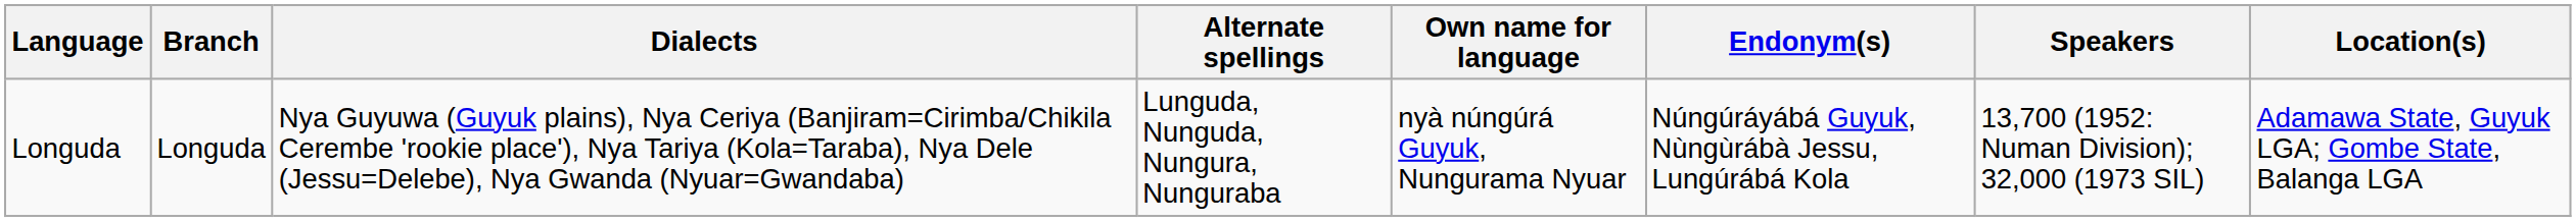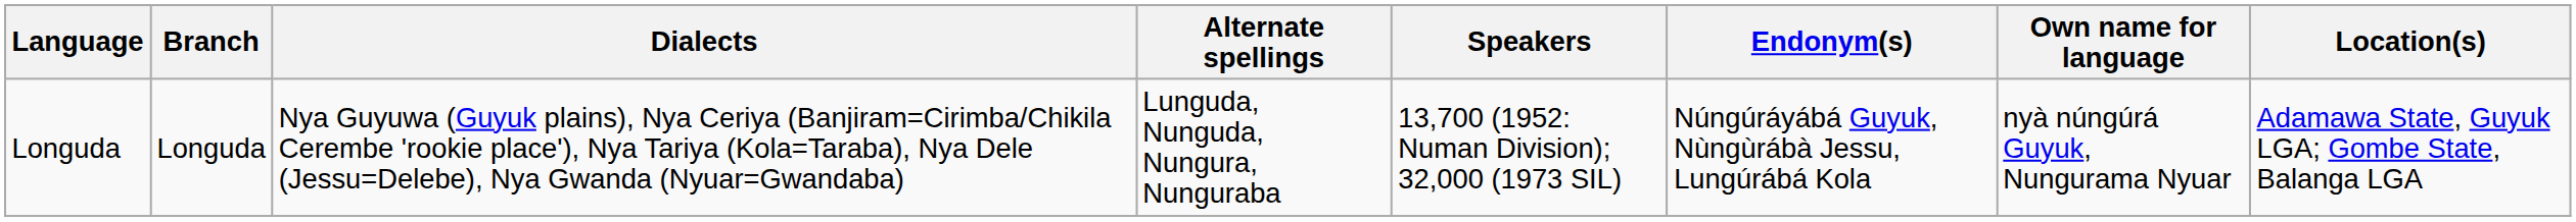columns swapped: Own name for language <-> Speakers
